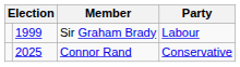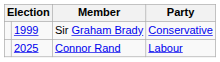Sir Graham Brady | Party: Labour -> Conservative
Connor Rand | Party: Conservative -> Labour
